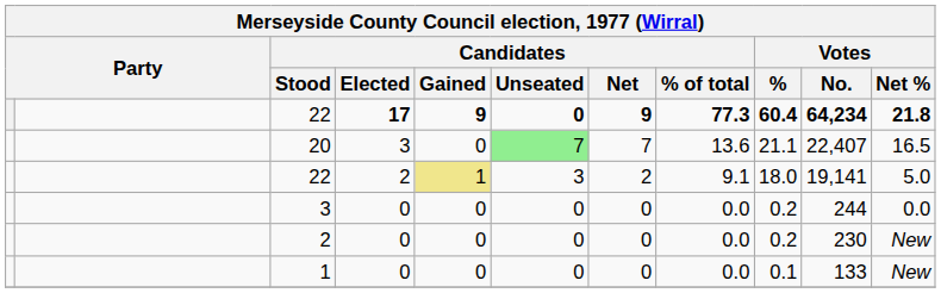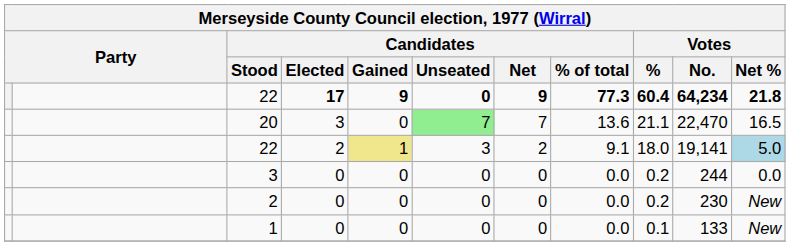20 | Votes / No.: 22,407 -> 22,470
22 / 2 | Votes / Net %: no background -> lightblue background
